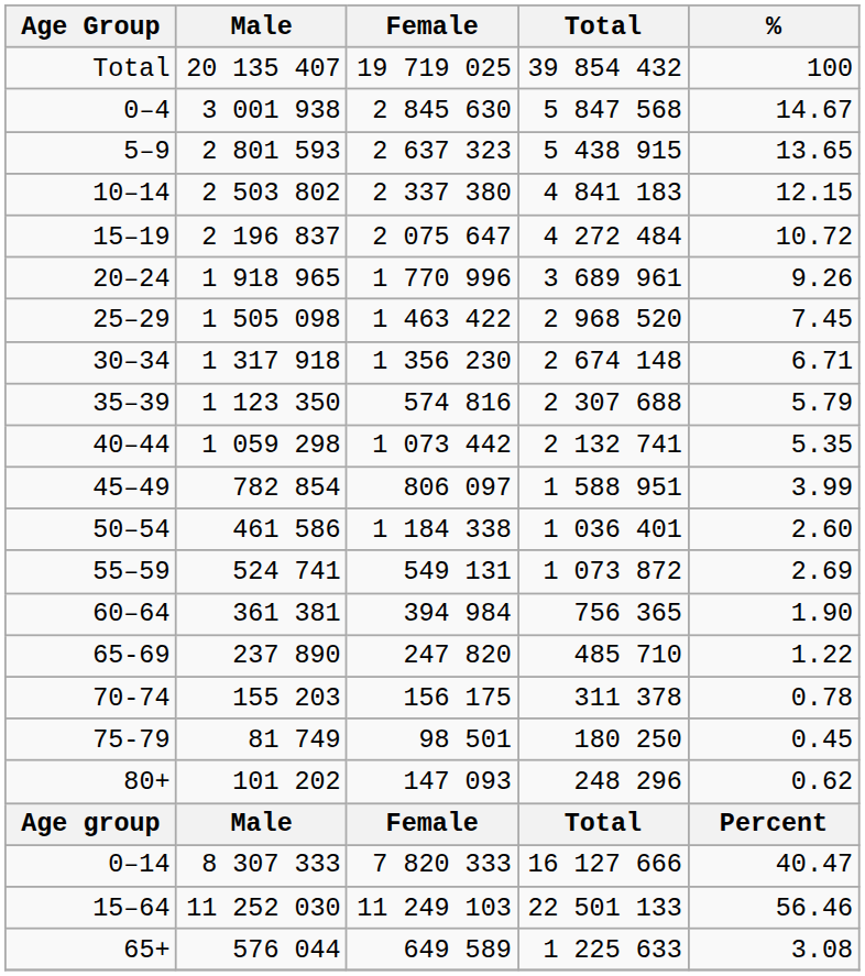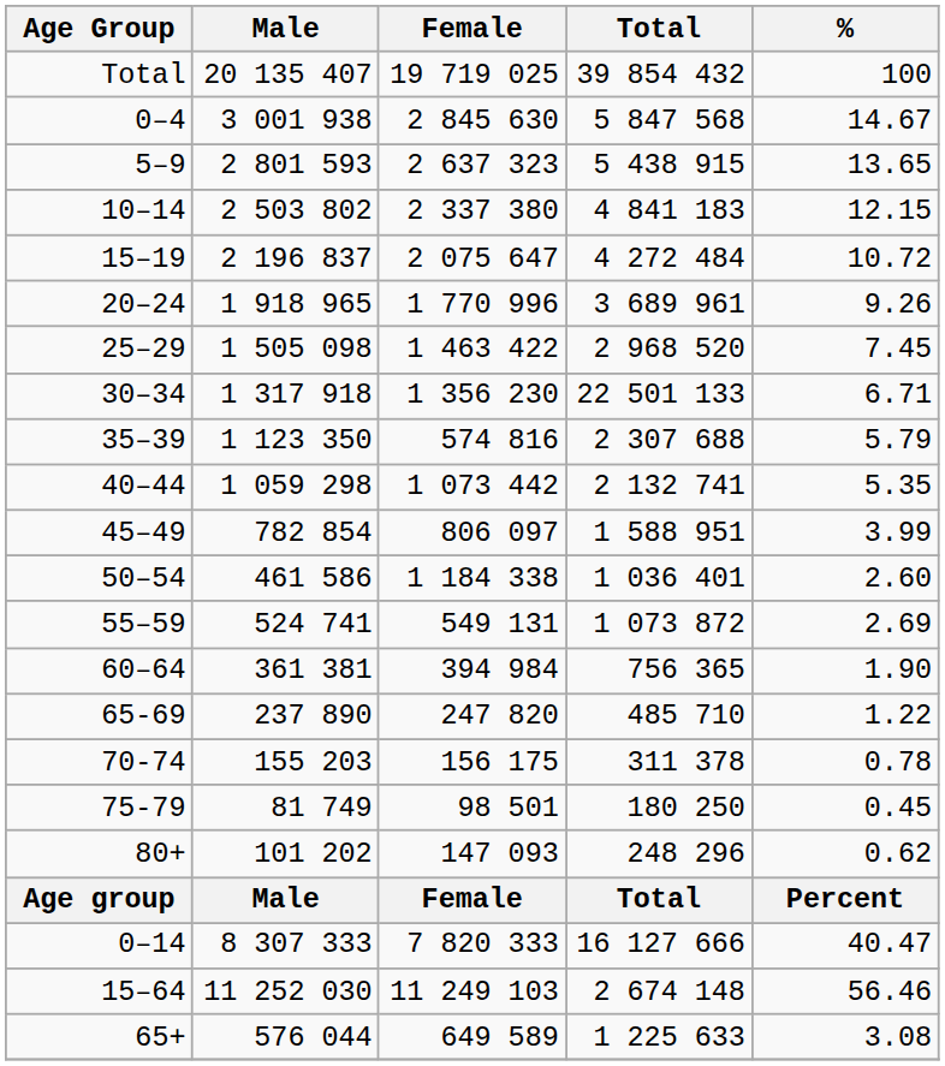30–34 | Total: 2 674 148 -> 22 501 133
15–64 | Total: 22 501 133 -> 2 674 148
